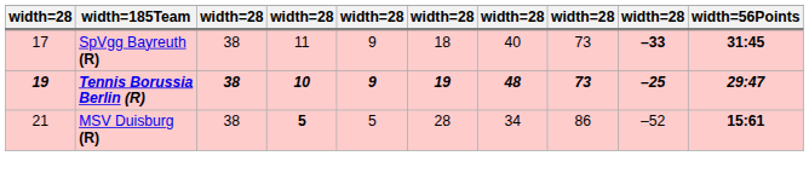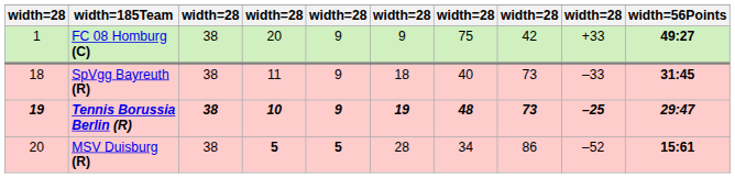+ row: 1 | FC 08 Homburg (C) | 38 | 20 | 9 | 9 | 75 | 42 | +33 | 49:27
SpVgg Bayreuth (R) | column 1: 17 -> 18
SpVgg Bayreuth (R) | column 9: bold -> normal
MSV Duisburg (R) | column 1: 21 -> 20
MSV Duisburg (R) | column 5: normal -> bold
